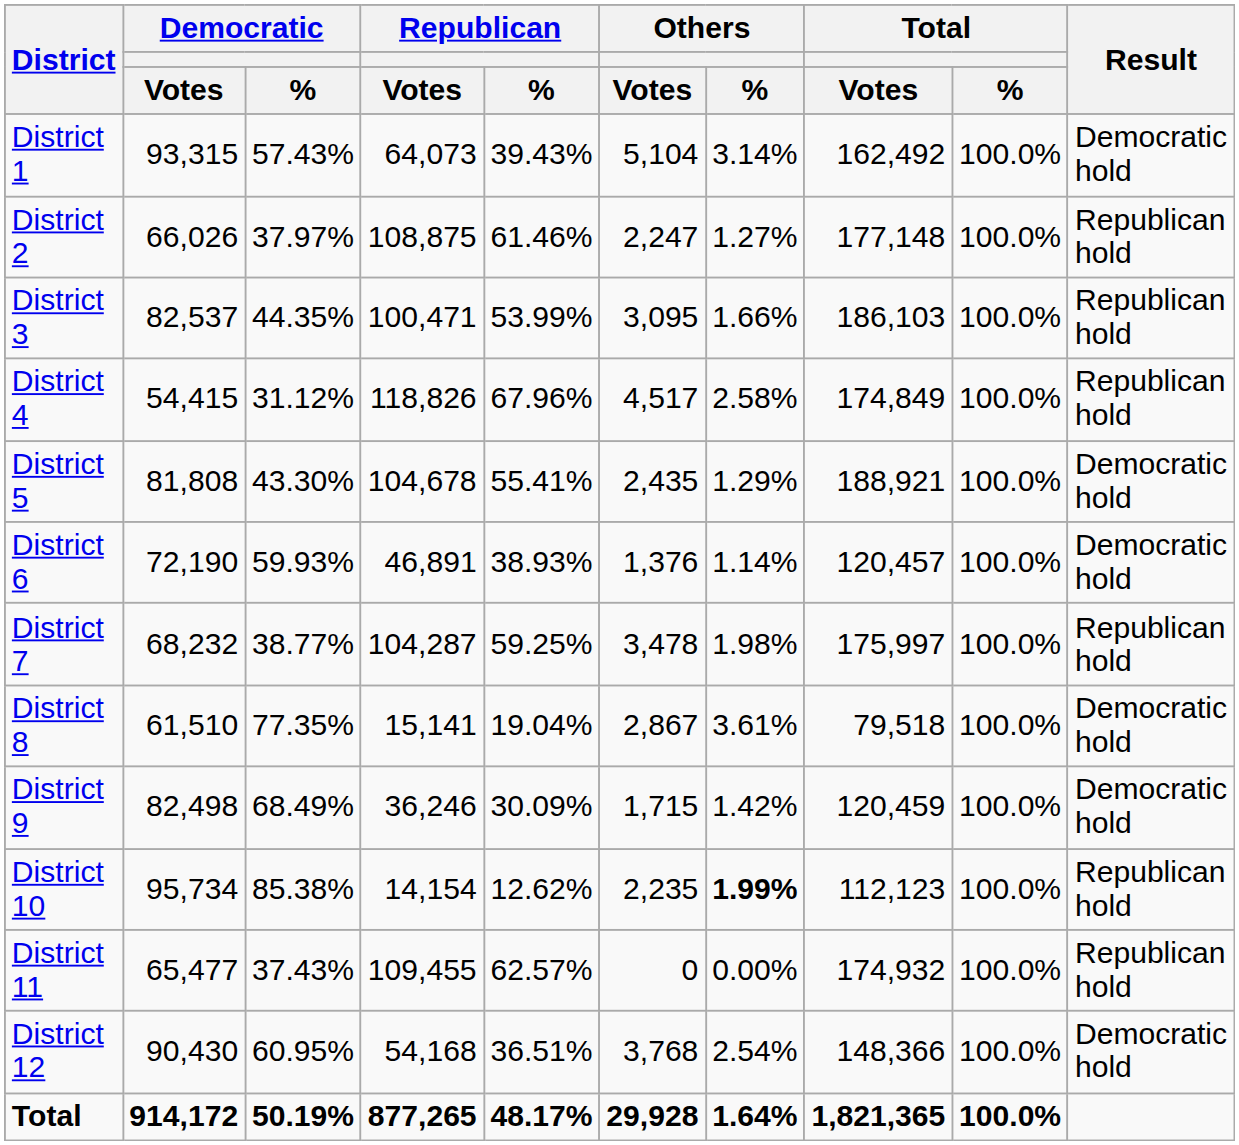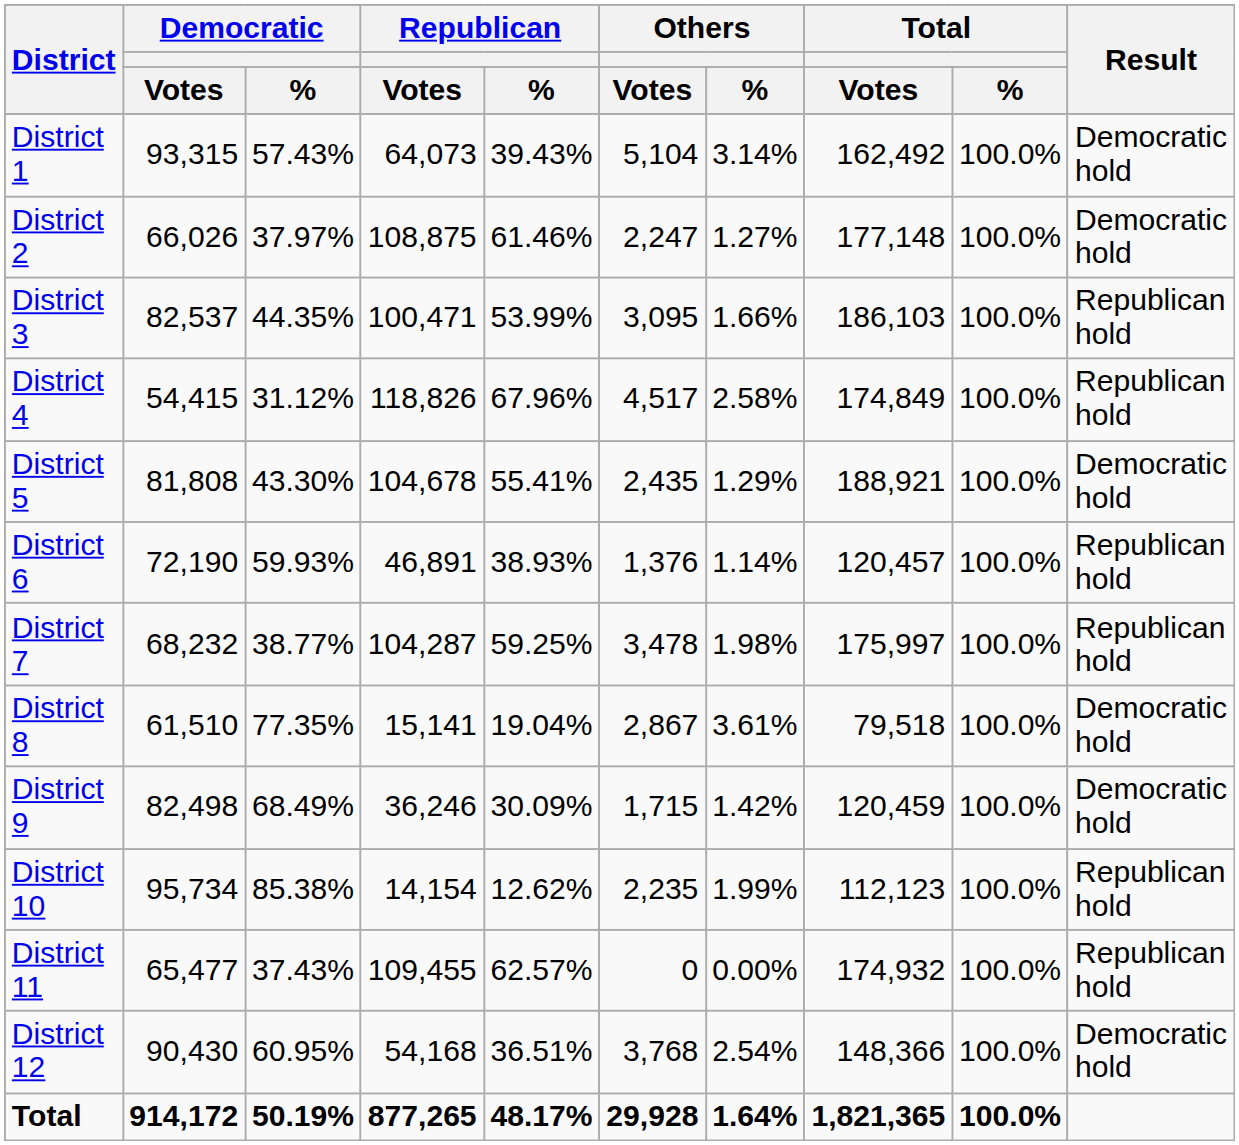District 2 | Result: Republican hold -> Democratic hold
District 6 | Result: Democratic hold -> Republican hold
District 10 | Others / %: bold -> normal
